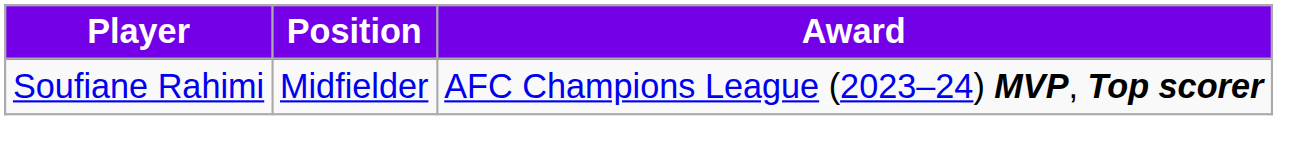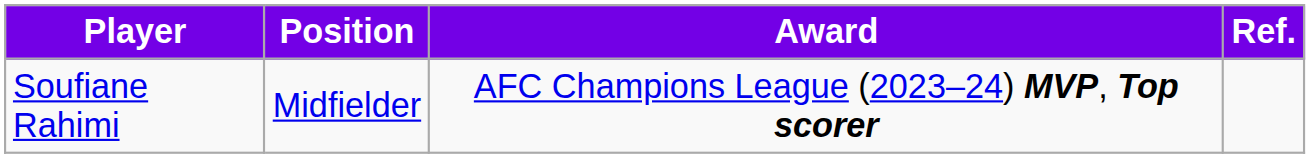+ column: Ref.
